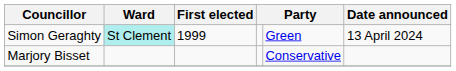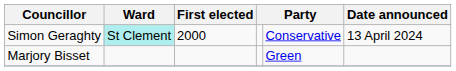Simon Geraghty | First elected: 1999 -> 2000
Simon Geraghty | column 5: Green -> Conservative
Marjory Bisset | column 5: Conservative -> Green
